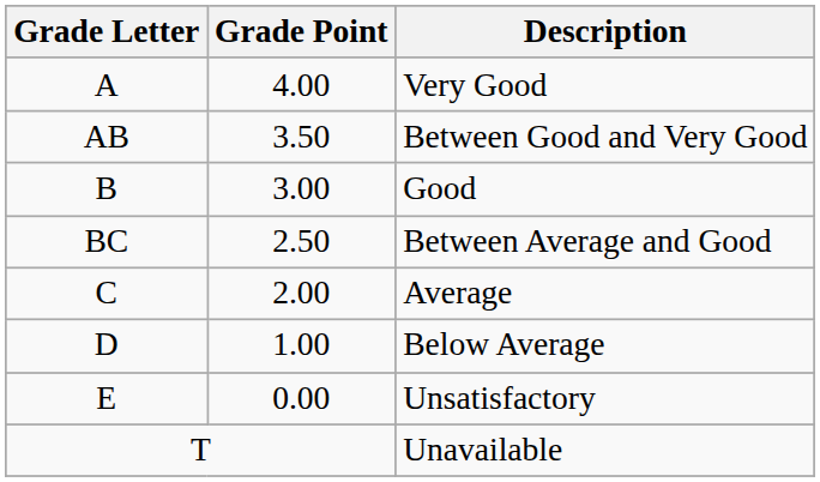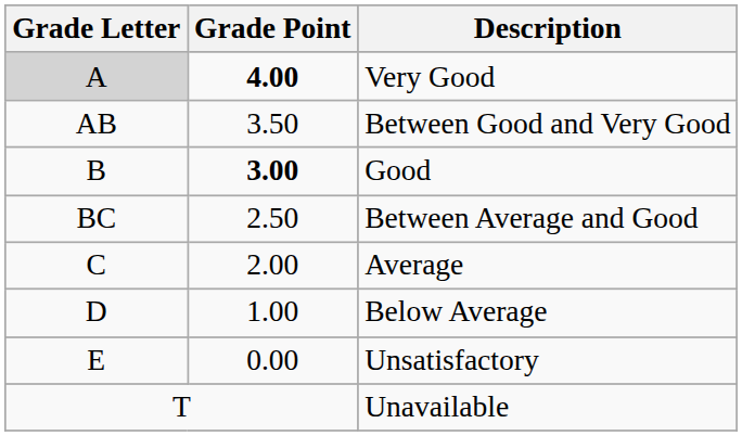Very Good | Grade Letter: no background -> lightgrey background
Very Good | Grade Point: normal -> bold
Good | Grade Point: normal -> bold
